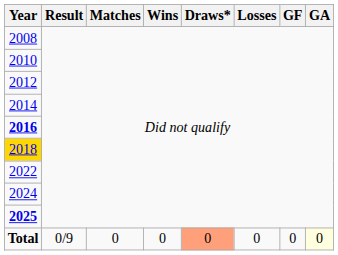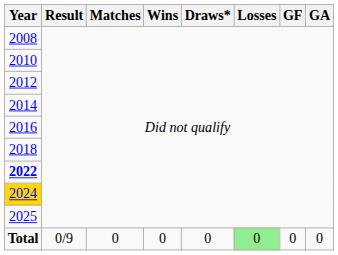2016 | Year: bold -> normal
2018 | Year: gold background -> no background
2022 | Year: normal -> bold
2024 | Year: no background -> gold background
2025 | Year: bold -> normal
Total | Draws*: lightsalmon background -> no background
Total | Losses: no background -> lightgreen background
Total | GA: lightyellow background -> no background
